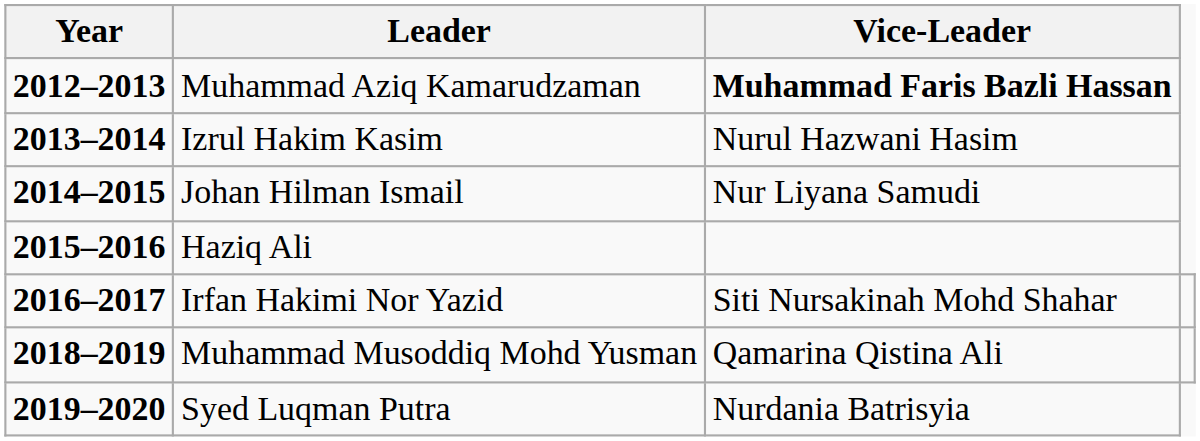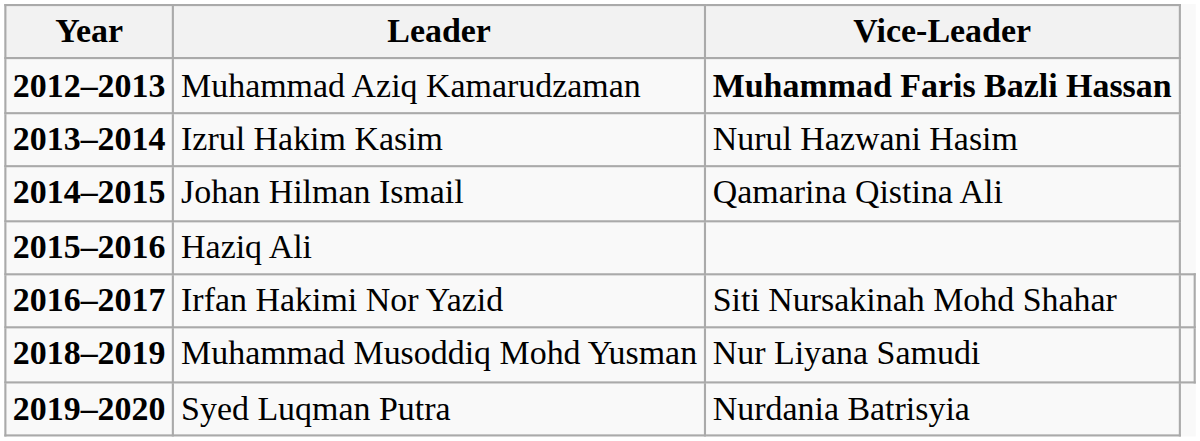Johan Hilman Ismail | Vice-Leader: Nur Liyana Samudi -> Qamarina Qistina Ali
Muhammad Musoddiq Mohd Yusman | Vice-Leader: Qamarina Qistina Ali -> Nur Liyana Samudi
